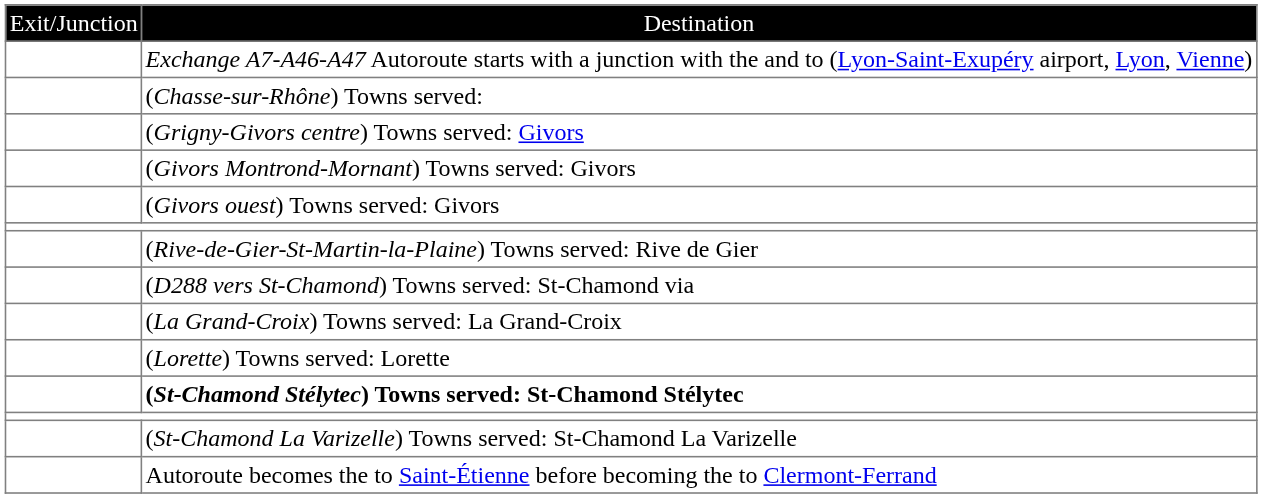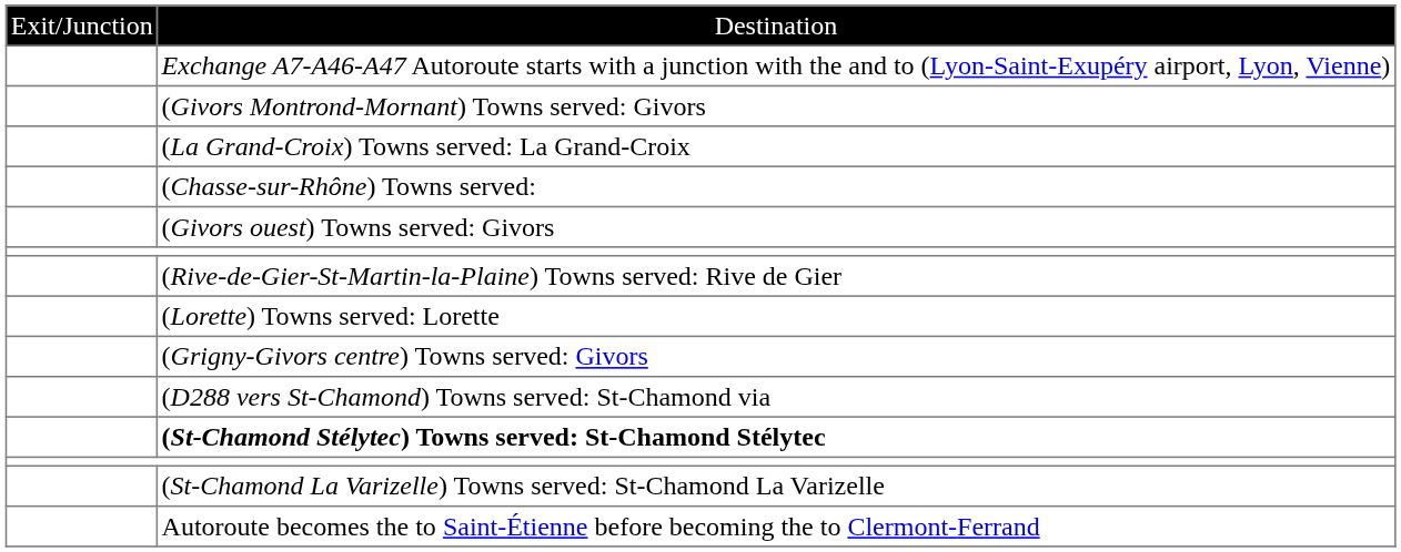row 3 | column 2: (Chasse-sur-Rhône) Towns served: -> (Givors Montrond-Mornant) Towns served: Givors
row 4 | column 2: (Grigny-Givors centre) Towns served: Givors -> (La Grand-Croix) Towns served: La Grand-Croix
row 5 | column 2: (Givors Montrond-Mornant) Towns served: Givors -> (Chasse-sur-Rhône) Towns served:
row 9 | column 2: (D288 vers St-Chamond) Towns served: St-Chamond via -> (Lorette) Towns served: Lorette
row 10 | column 2: (La Grand-Croix) Towns served: La Grand-Croix -> (Grigny-Givors centre) Towns served: Givors
row 11 | column 2: (Lorette) Towns served: Lorette -> (D288 vers St-Chamond) Towns served: St-Chamond via
